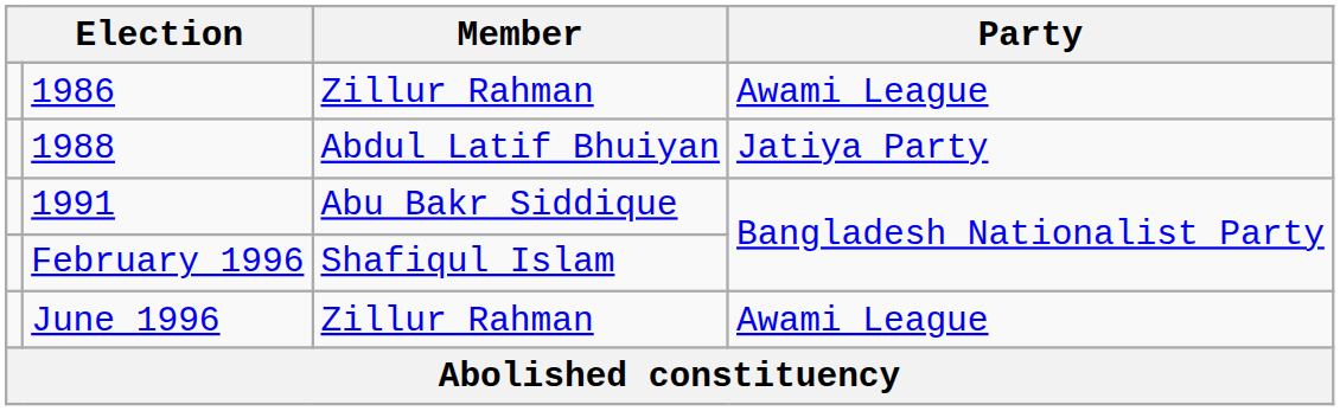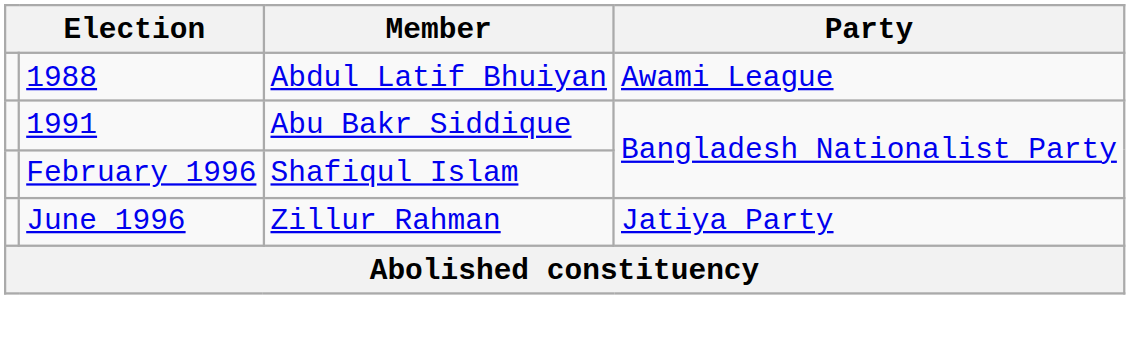- row: 1986 | Zillur Rahman | Awami League
1988 | Party: Jatiya Party -> Awami League
June 1996 | Party: Awami League -> Jatiya Party
